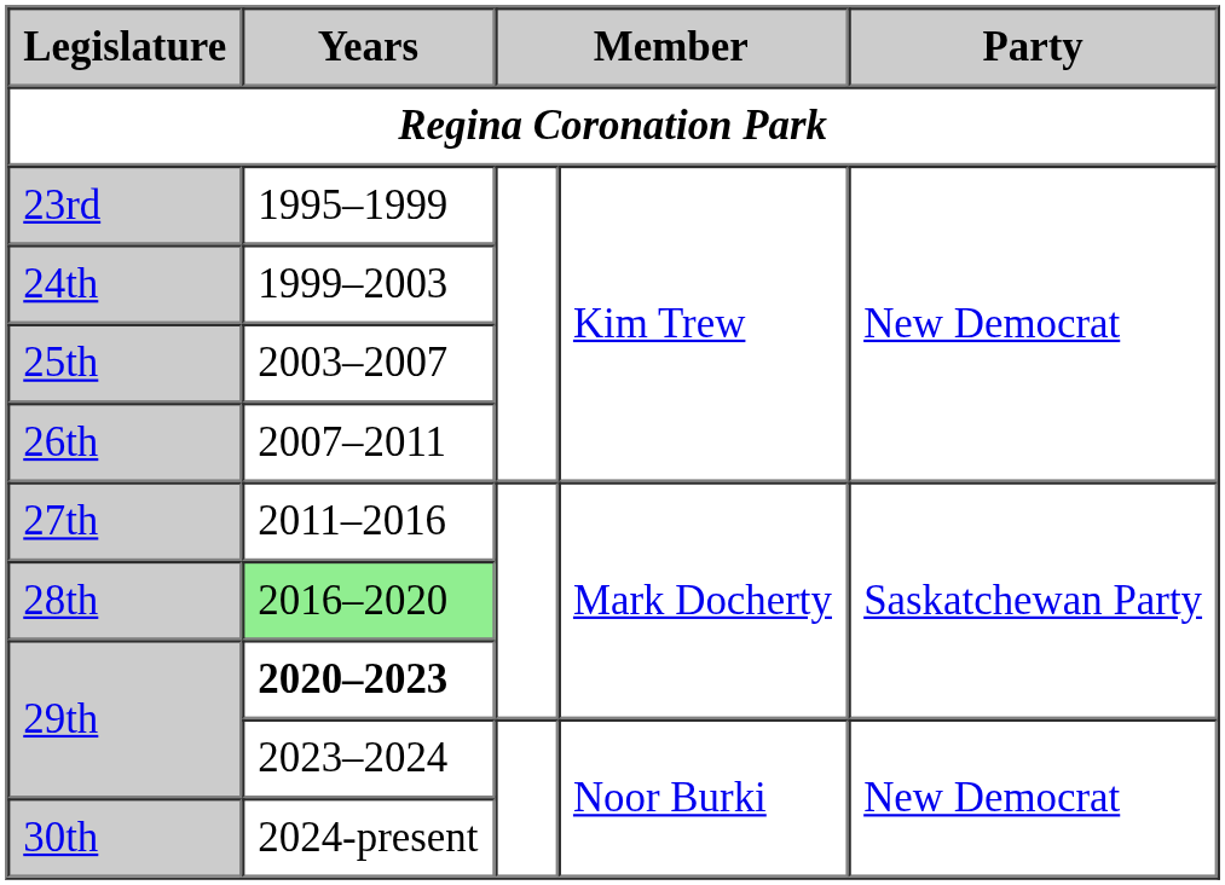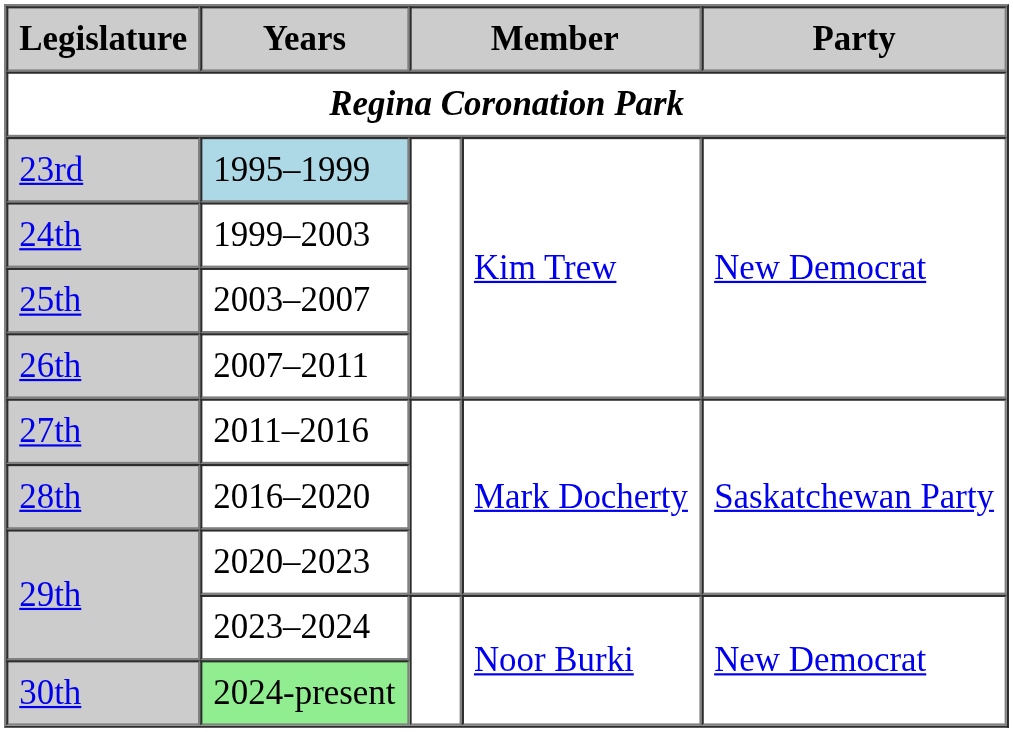23rd | Years: no background -> lightblue background
28th | Years: lightgreen background -> no background
29th / 2020–2023 | Years: bold -> normal
30th | Years: no background -> lightgreen background
